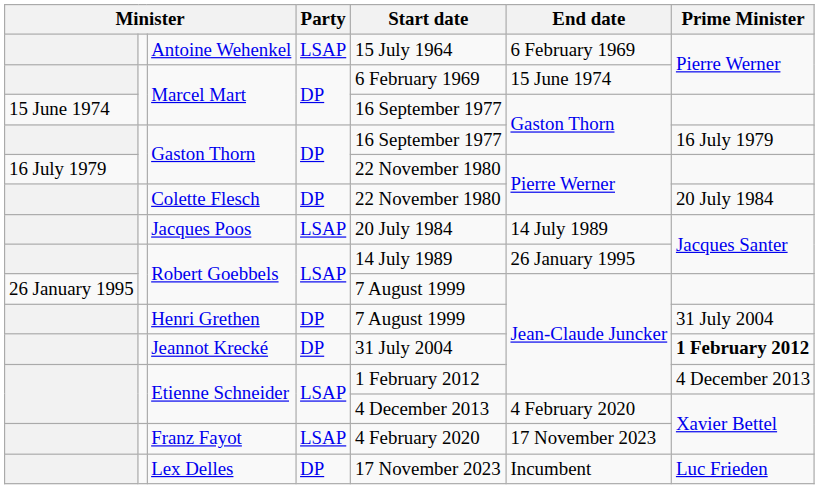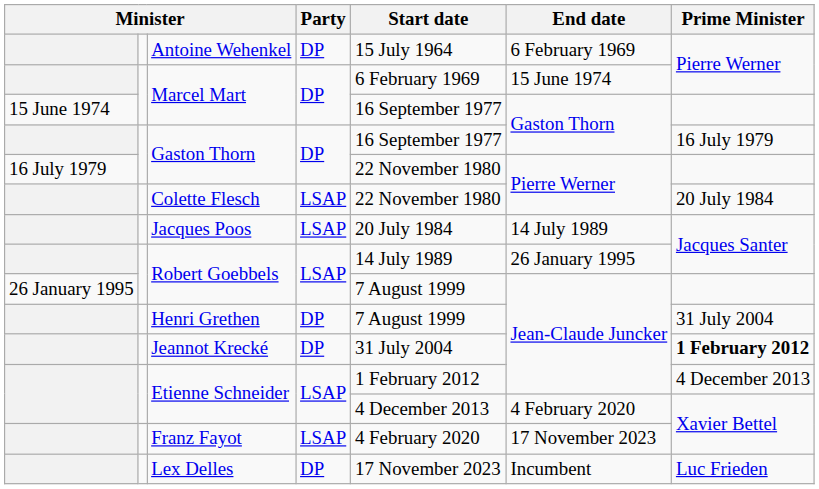Antoine Wehenkel | Party: LSAP -> DP
Colette Flesch | Party: DP -> LSAP
